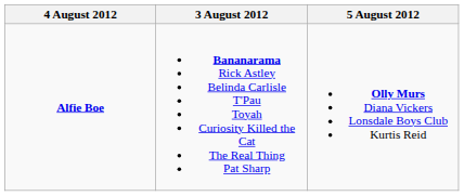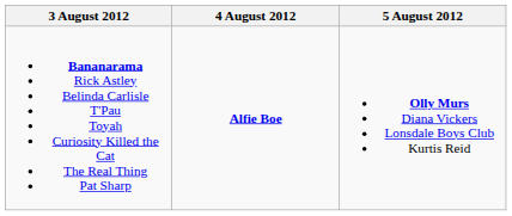columns swapped: 3 August 2012 <-> 4 August 2012
